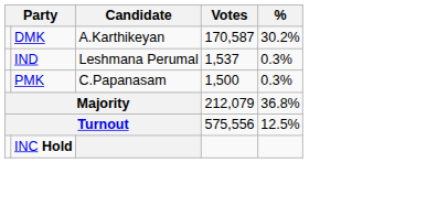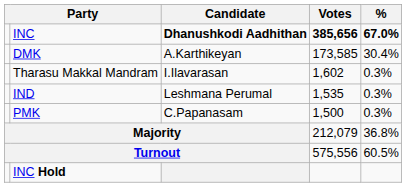+ row: INC | Dhanushkodi Aadhithan | 385,656 | 67.0%
DMK | Votes: 170,587 -> 173,585
DMK | %: 30.2% -> 30.4%
+ row: Tharasu Makkal Mandram | I.Ilavarasan | 1,602 | 0.3%
IND | Votes: 1,537 -> 1,535
Turnout | %: 12.5% -> 60.5%
